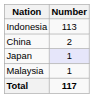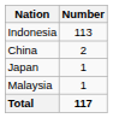Japan | Number: lavender background -> no background
